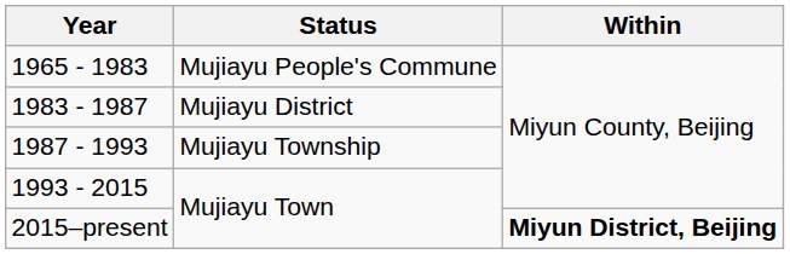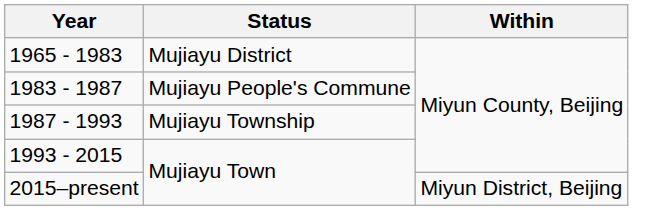1965 - 1983 | Status: Mujiayu People's Commune -> Mujiayu District
1983 - 1987 | Status: Mujiayu District -> Mujiayu People's Commune
2015–present | Within: bold -> normal
